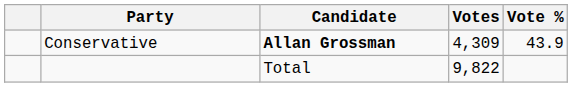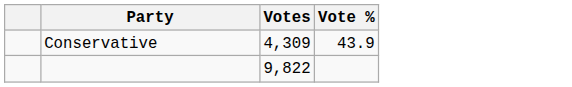- column: Candidate | Allan Grossman | Total
